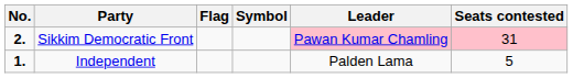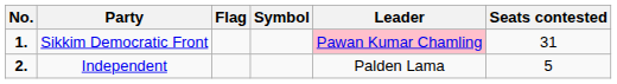Sikkim Democratic Front | No.: 2. -> 1.
Sikkim Democratic Front | Seats contested: pink background -> no background
Independent | No.: 1. -> 2.
